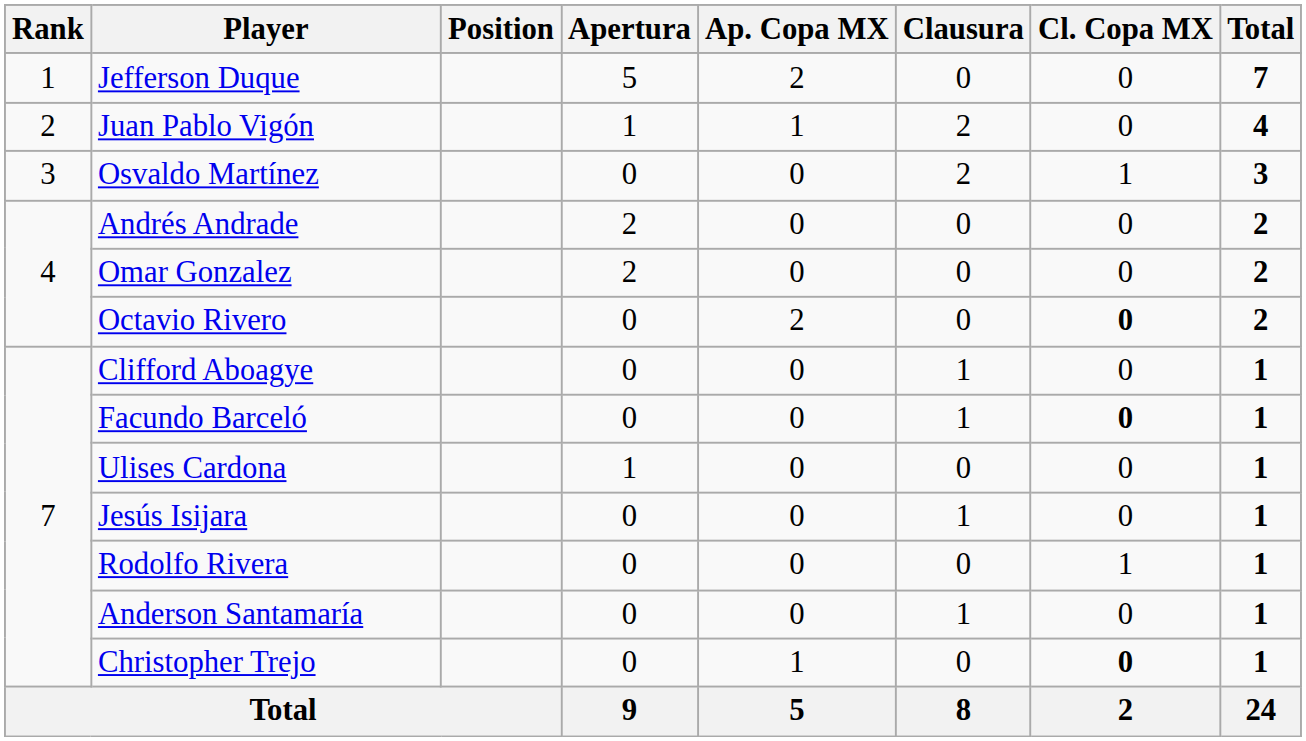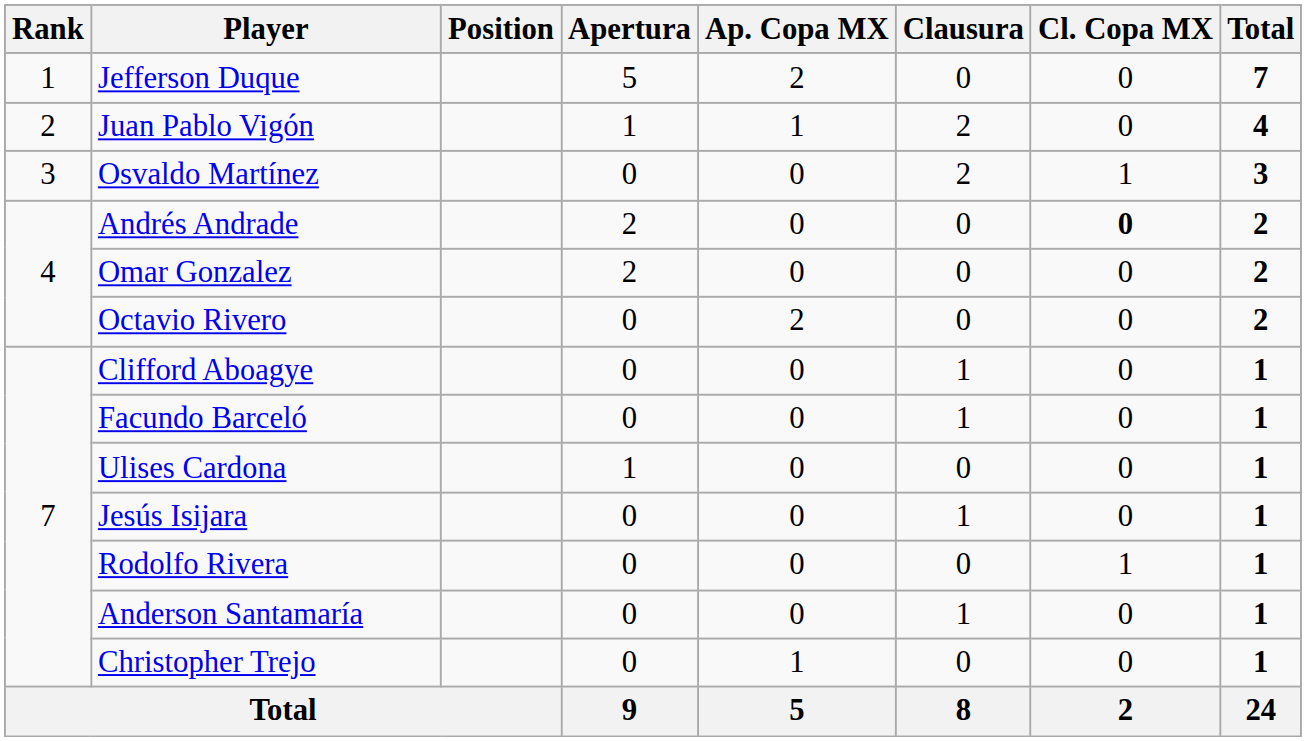Andrés Andrade | Cl. Copa MX: normal -> bold
Octavio Rivero | Cl. Copa MX: bold -> normal
Facundo Barceló | Cl. Copa MX: bold -> normal
Christopher Trejo | Cl. Copa MX: bold -> normal
